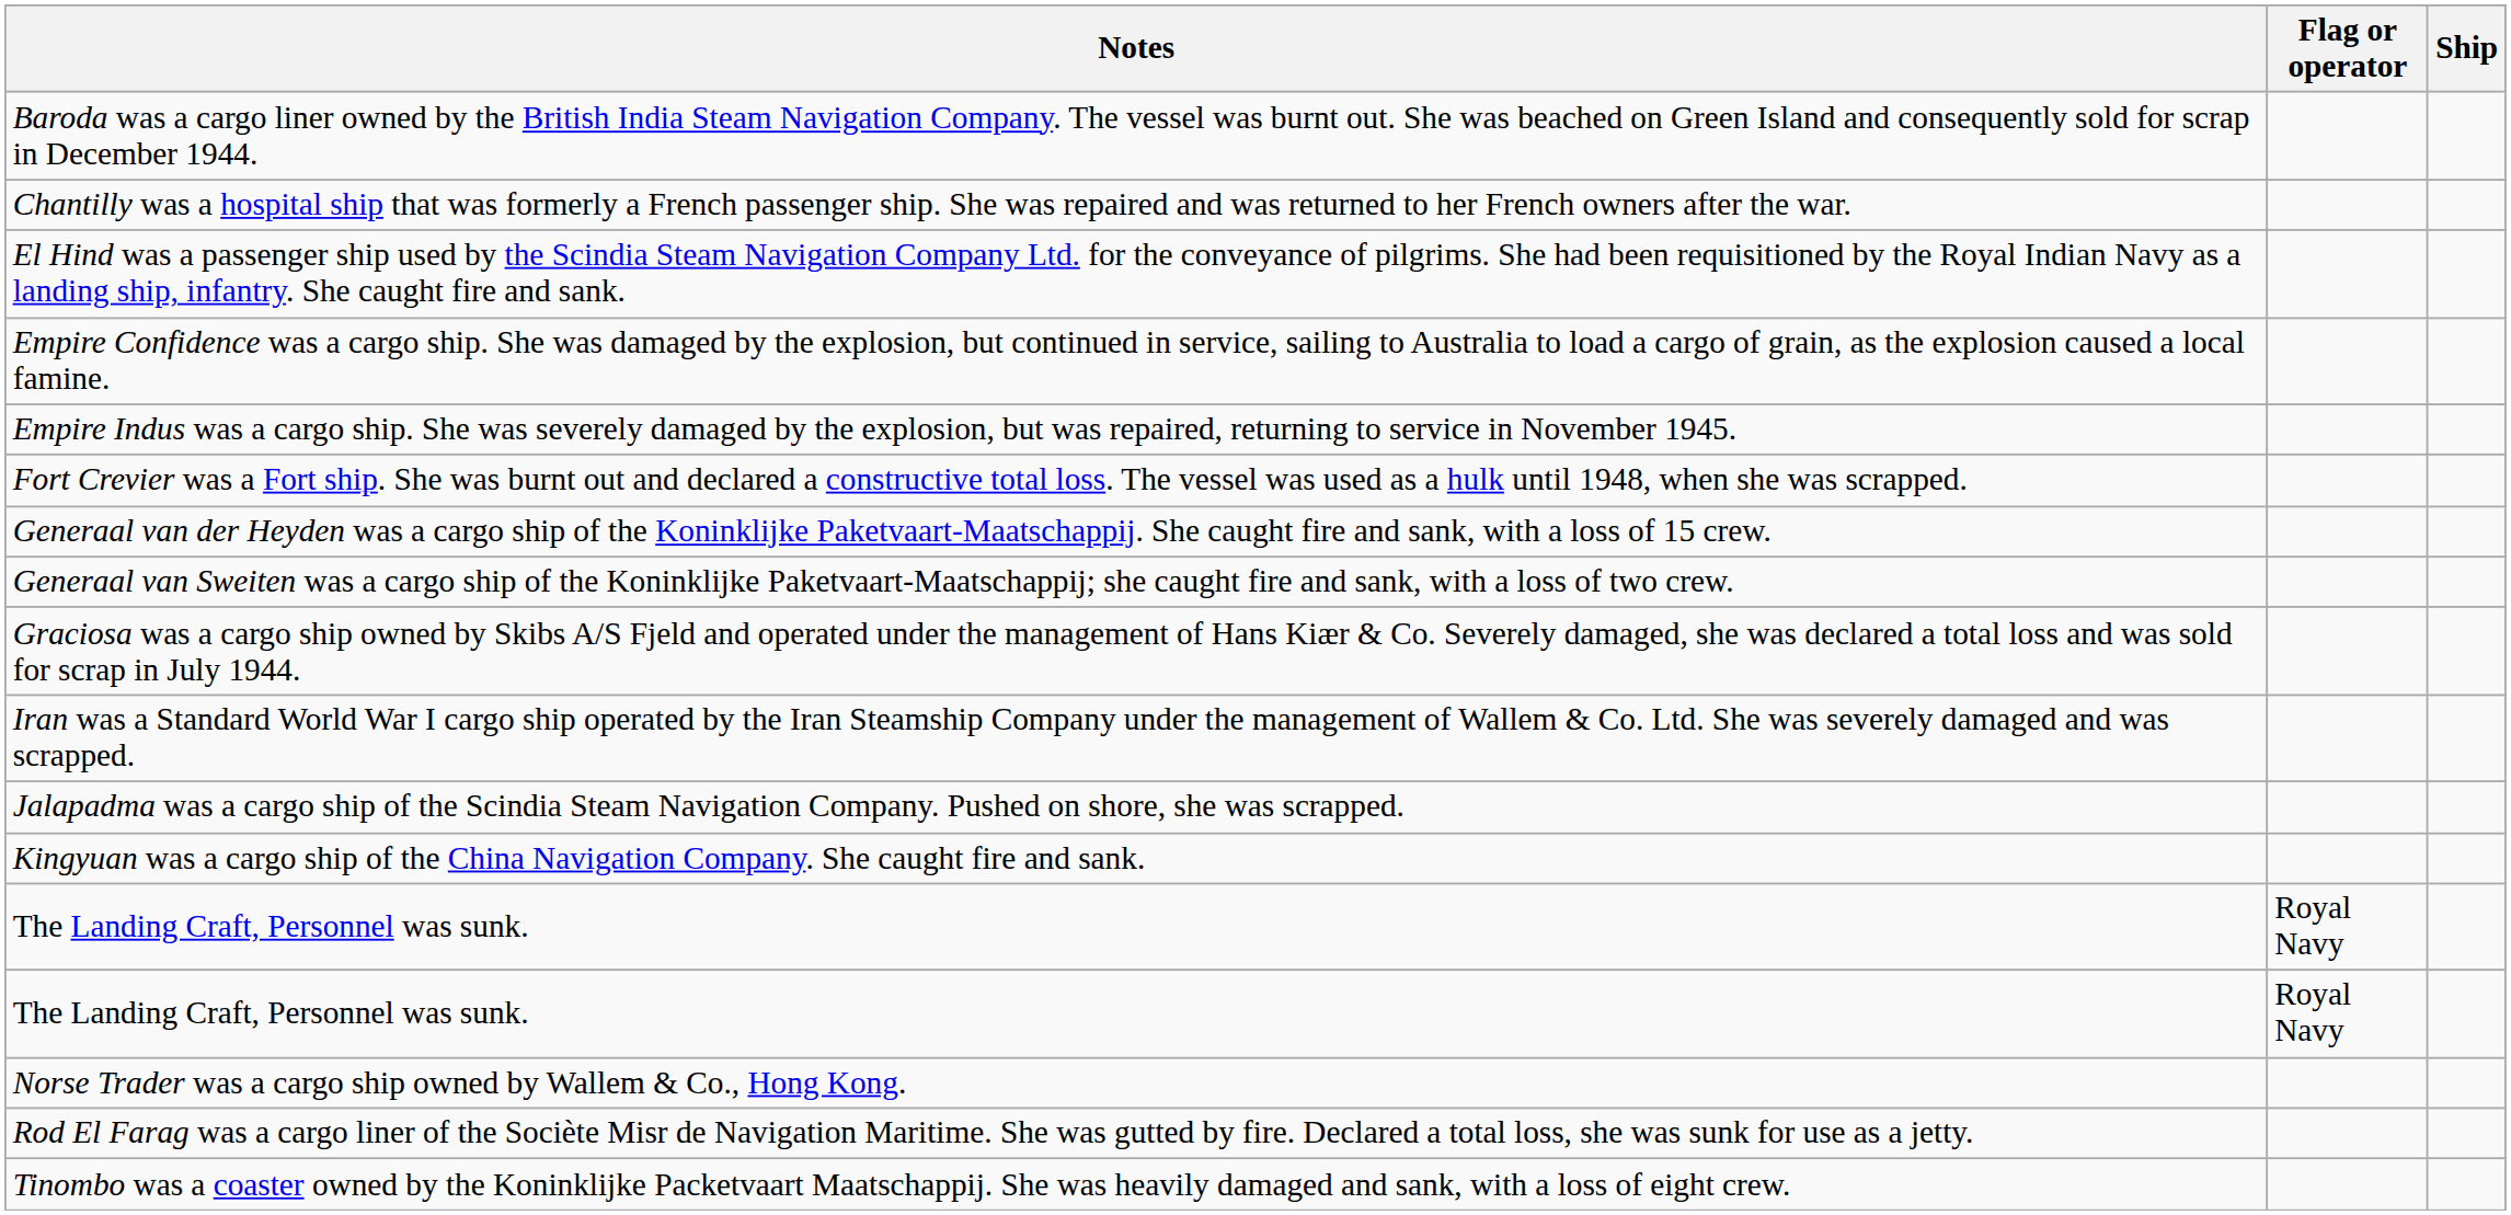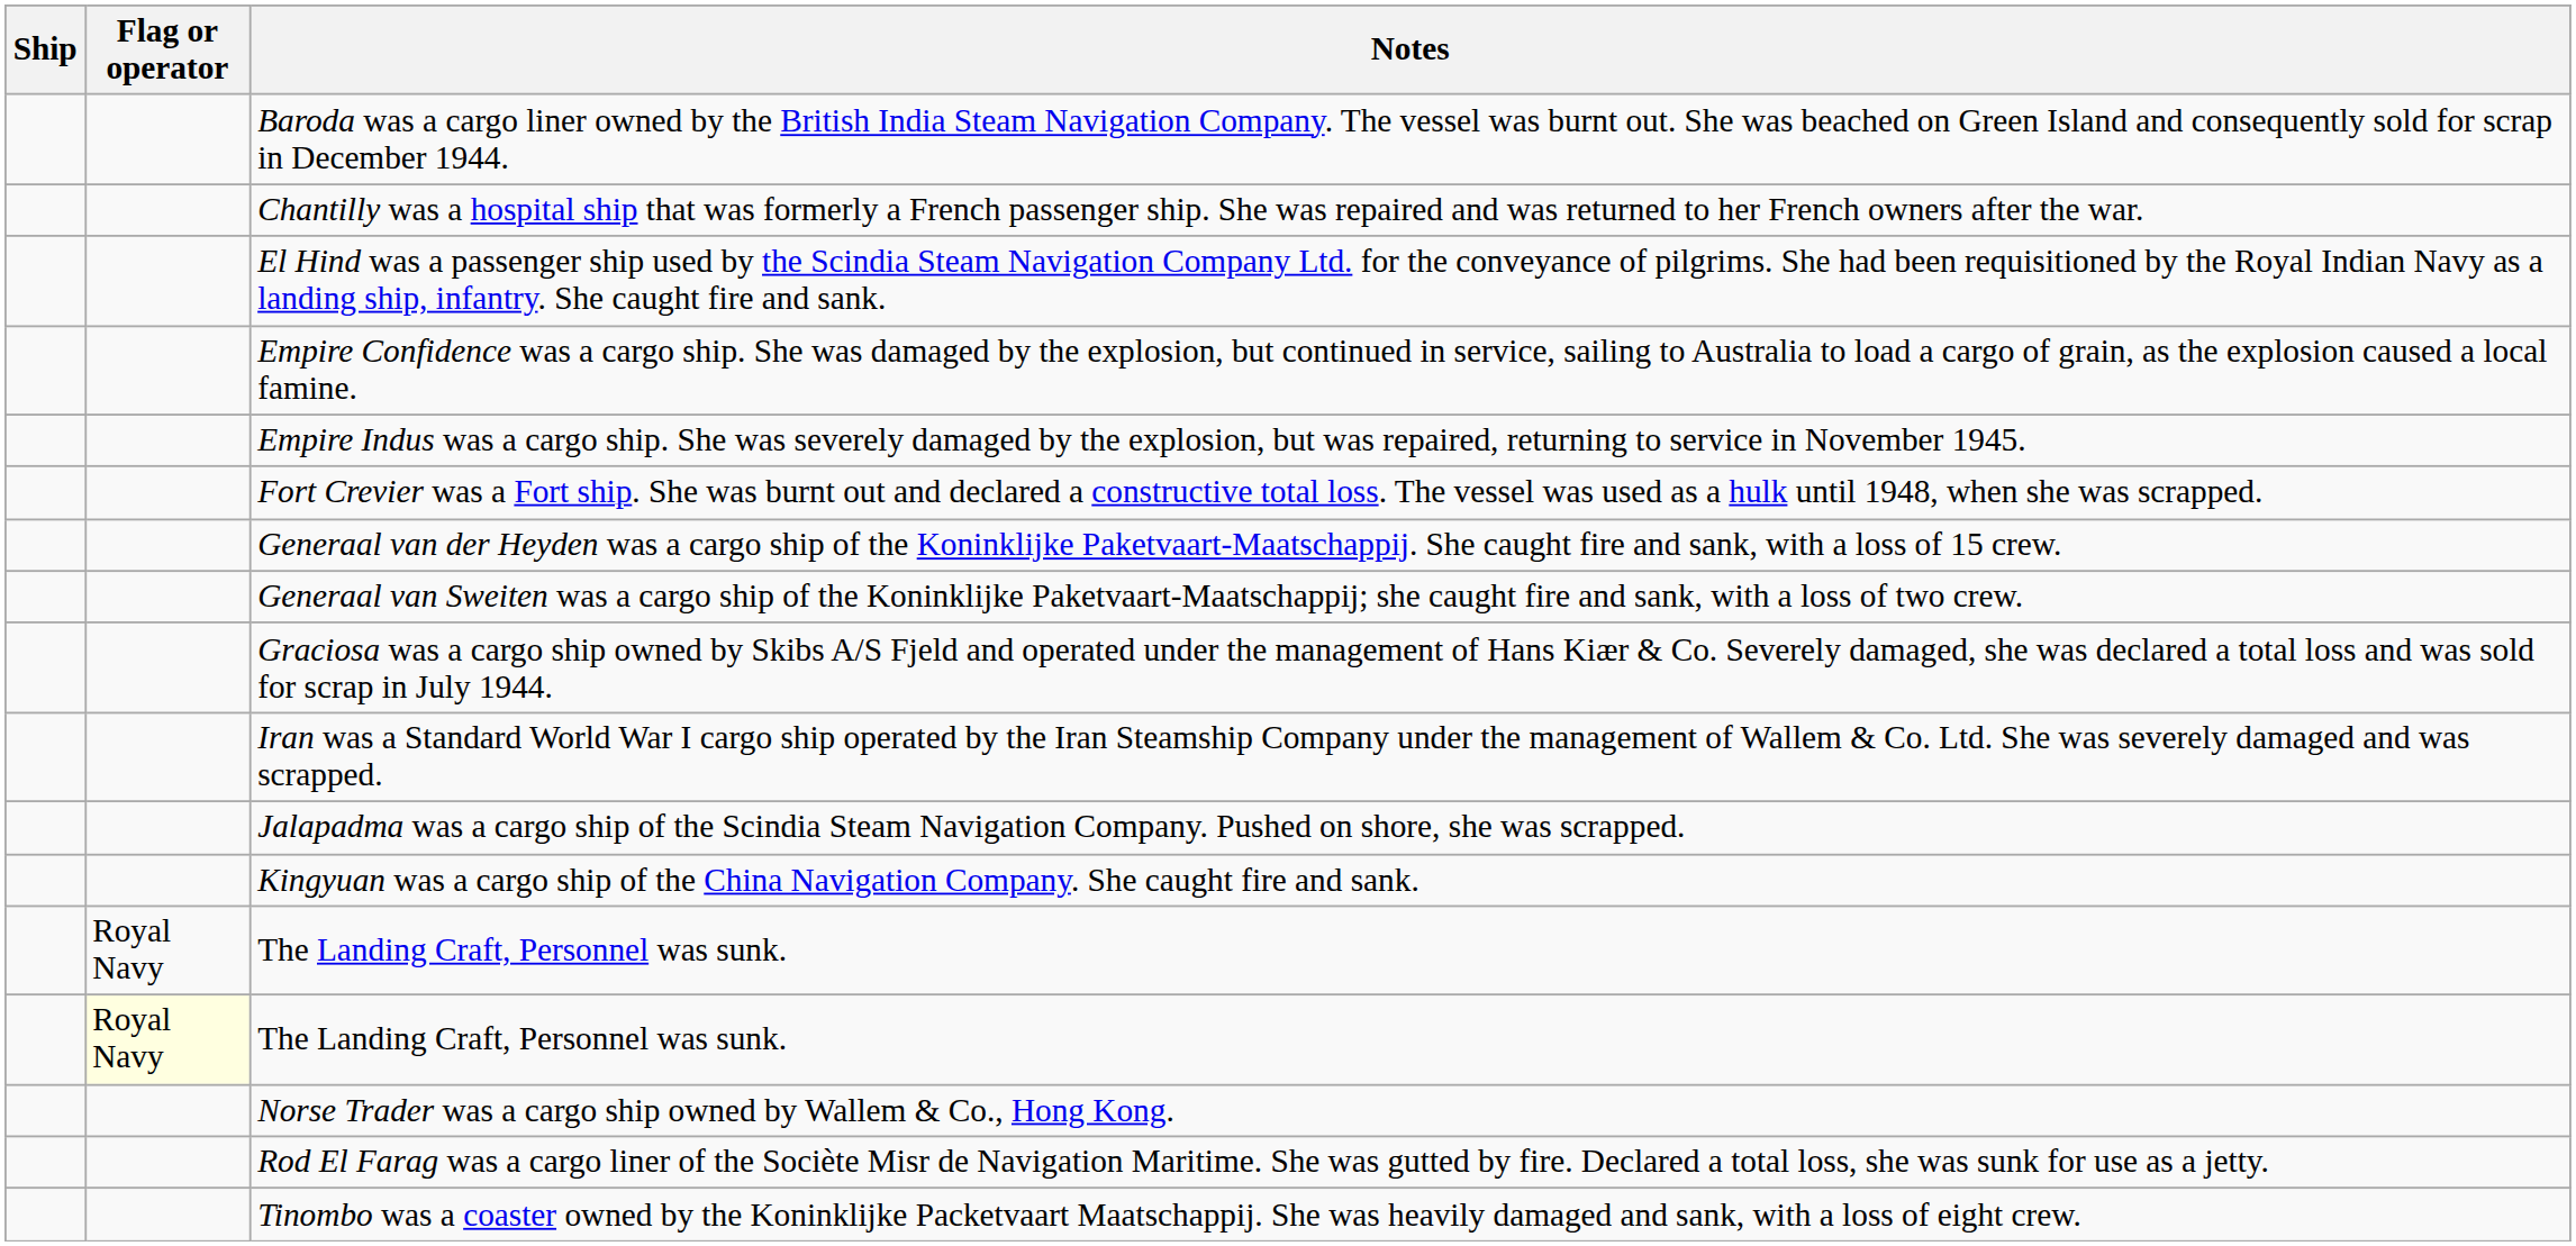columns swapped: Ship <-> Notes
row 15 | Flag or operator: no background -> lightyellow background
